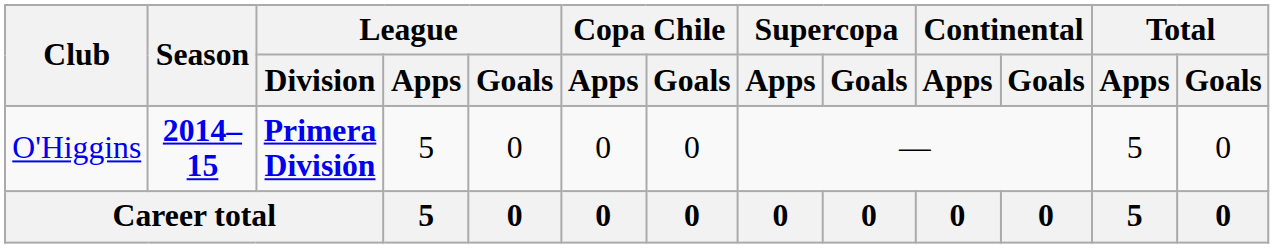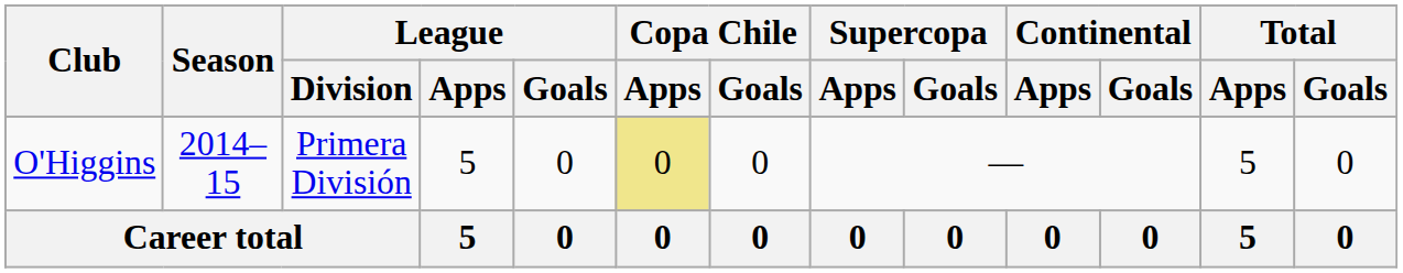O'Higgins | Season: bold -> normal
O'Higgins | League / Division: bold -> normal
O'Higgins | Copa Chile / Apps: no background -> khaki background
